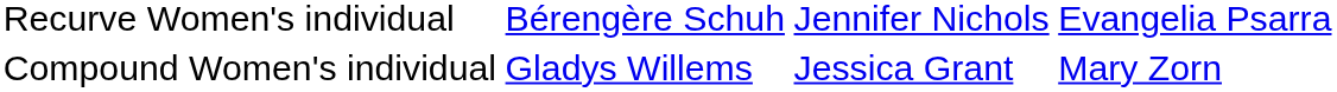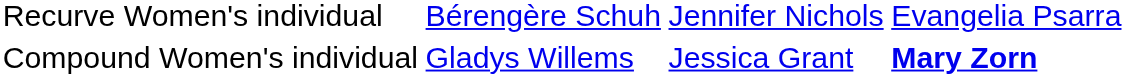Compound Women's individual | column 4: normal -> bold
